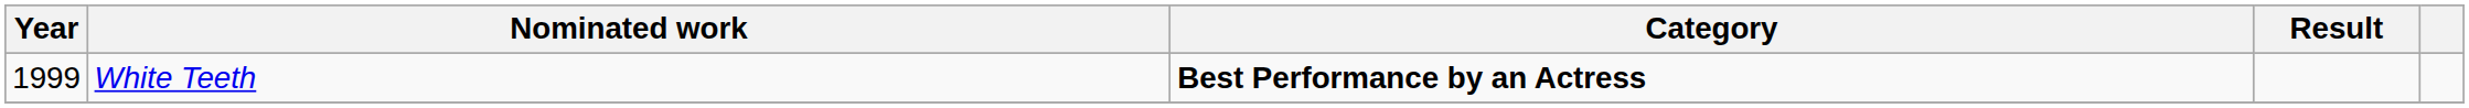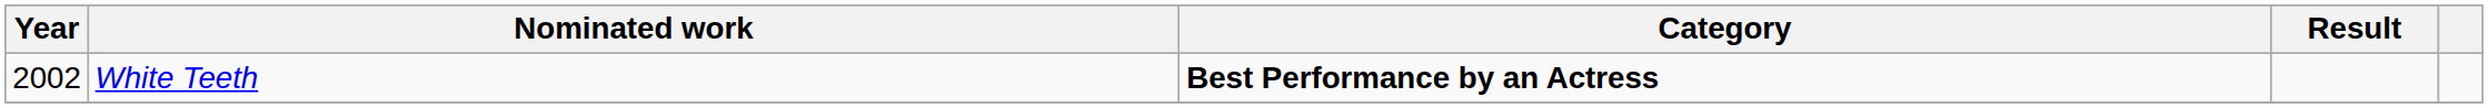White Teeth | Year: 1999 -> 2002
